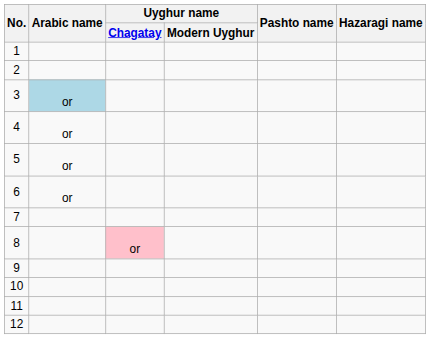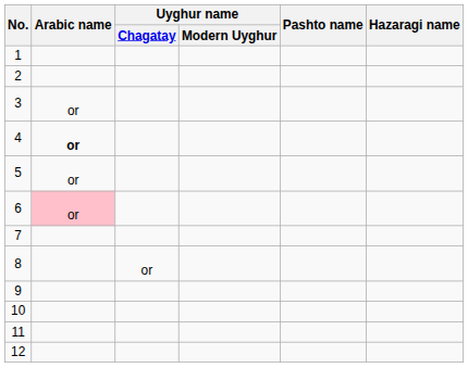3 | Arabic name: lightblue background -> no background
4 | Arabic name: normal -> bold
6 | Arabic name: no background -> pink background
8 | Uyghur name / Chagatay: pink background -> no background
